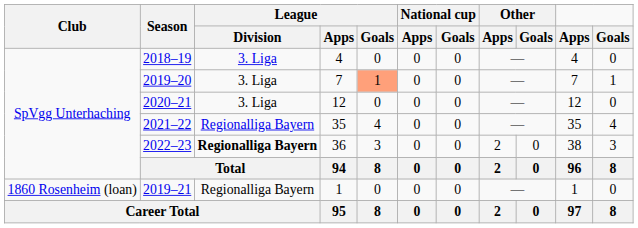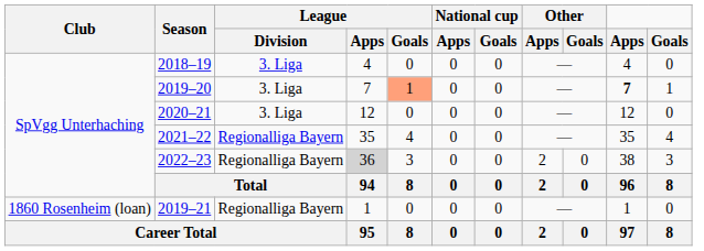2019–20 | Apps: normal -> bold
2022–23 | League / Division: bold -> normal
2022–23 | League / Apps: no background -> lightgrey background
